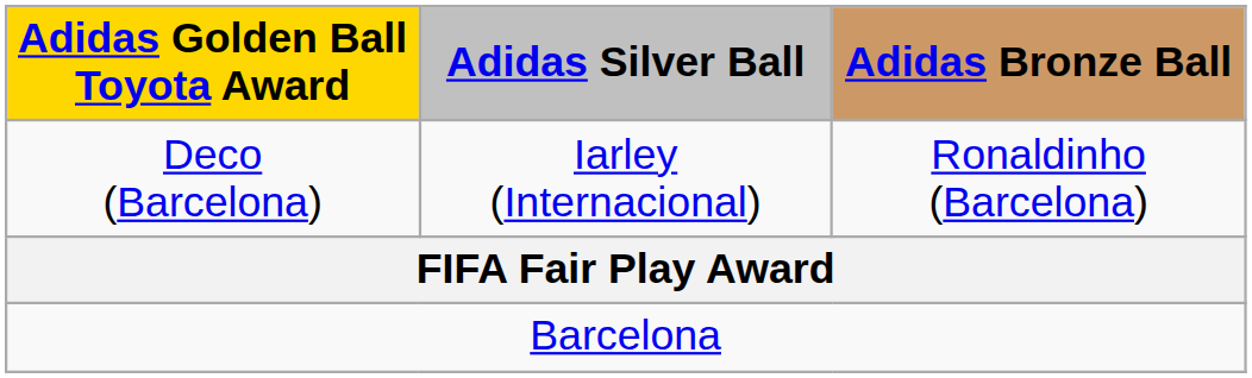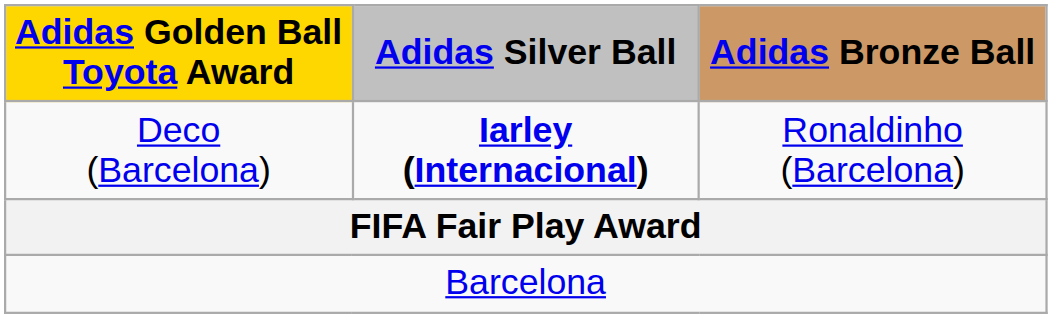Deco (Barcelona) | Adidas Silver Ball: normal -> bold
